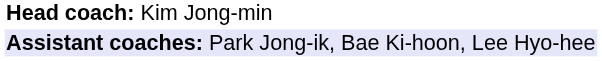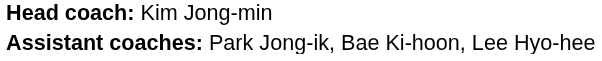row 2 | column 1: lavender background -> no background
